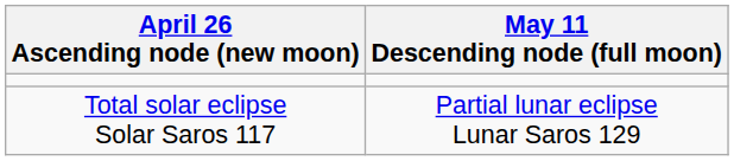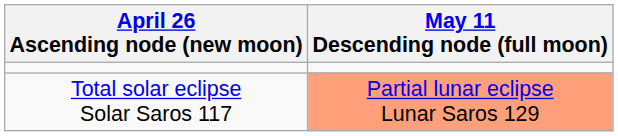row 3 | May 11 Descending node (full moon): no background -> lightsalmon background
